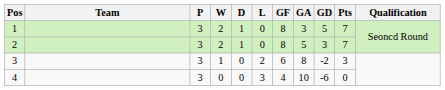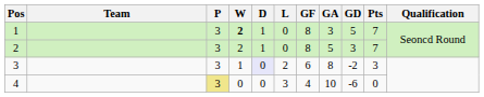row 2 | W: normal -> bold
row 4 | D: no background -> lavender background
row 5 | P: no background -> khaki background
